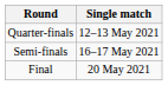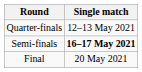Semi-finals | Single match: normal -> bold
